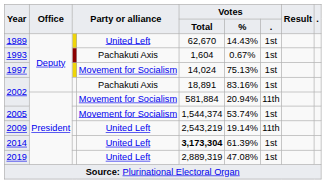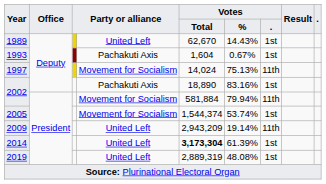1997 | Votes / .: 1st -> 11th
2002 / Deputy | Votes / Total: 18,891 -> 18,890
2002 / President | Votes / %: 20.94% -> 79.94%
2009 | Votes / Total: 2,543,219 -> 2,943,209
2019 | Votes / %: 47.08% -> 48.08%
